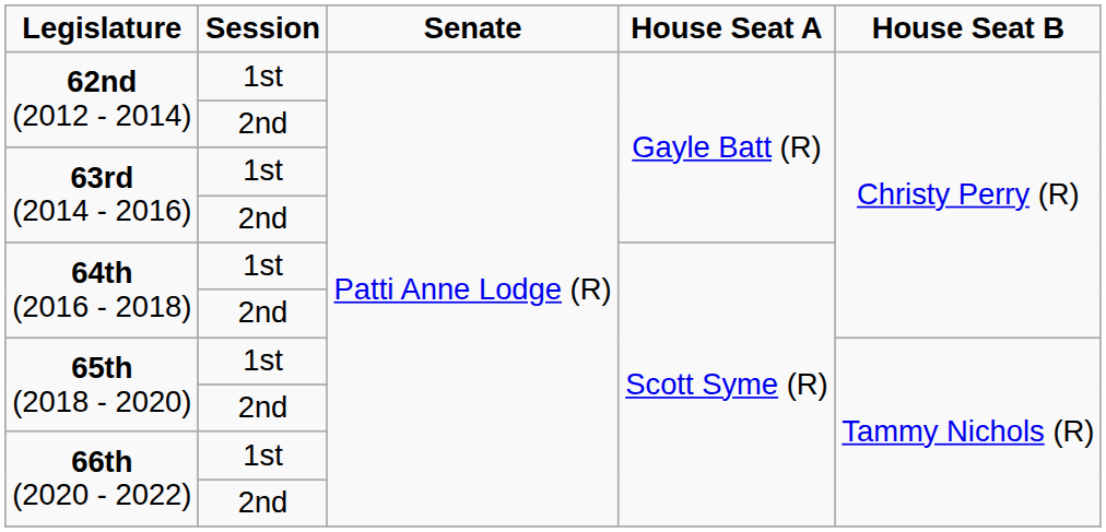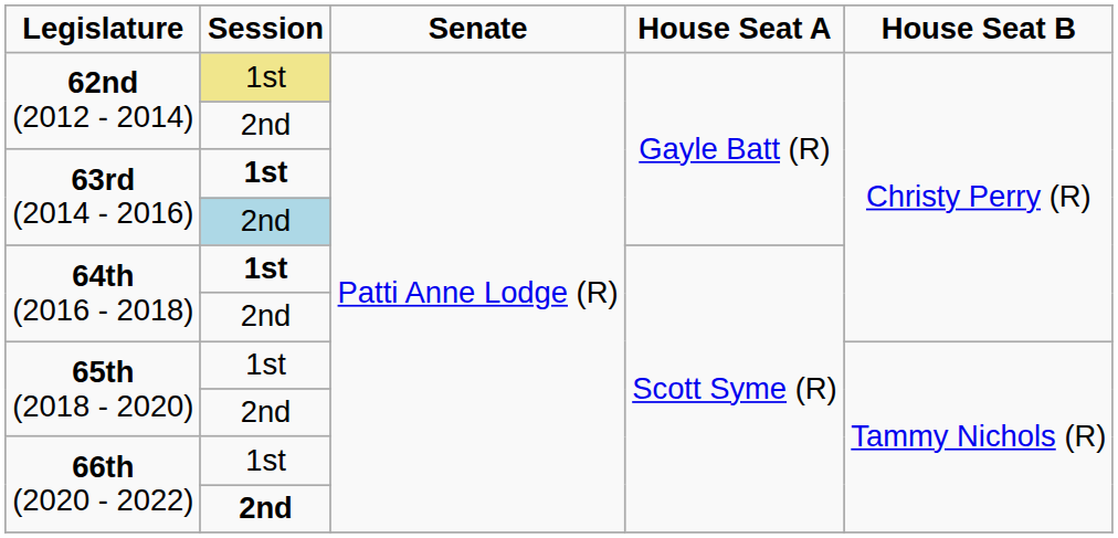62nd (2012 - 2014) / 1st | Session: no background -> khaki background
63rd (2014 - 2016) / 1st | Session: normal -> bold
63rd (2014 - 2016) / 2nd | Session: no background -> lightblue background
64th (2016 - 2018) / 1st | Session: normal -> bold
66th (2020 - 2022) / 2nd | Session: normal -> bold
